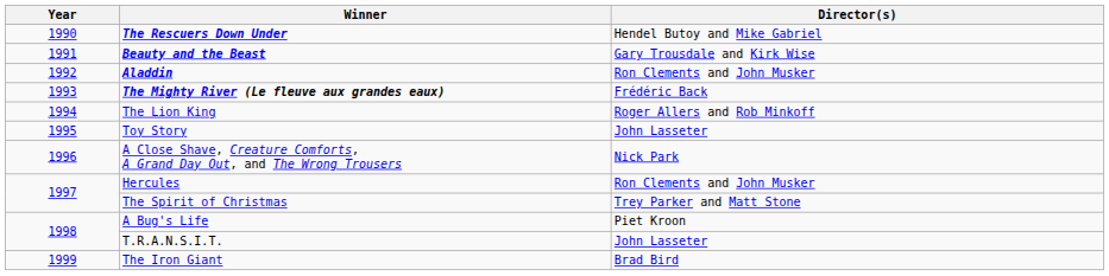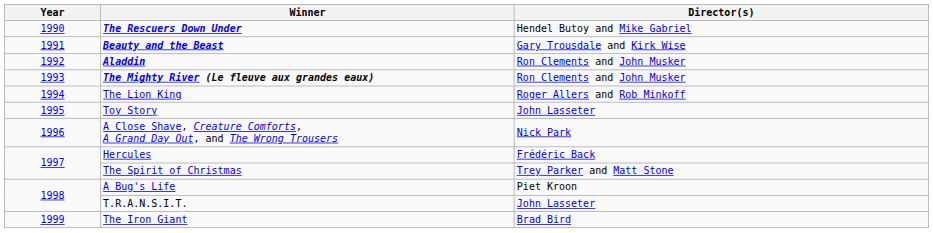The Mighty River (Le fleuve aux grandes eaux) | Director(s): Frédéric Back -> Ron Clements and John Musker
Hercules | Director(s): Ron Clements and John Musker -> Frédéric Back
